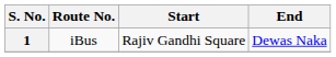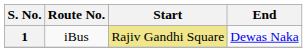1 | Start: no background -> khaki background
